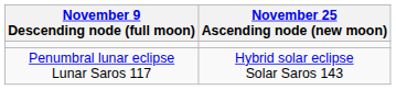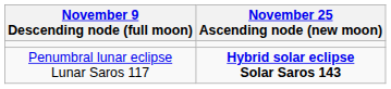Penumbral lunar eclipse Lunar Saros 117 | November 25 Ascending node (new moon): normal -> bold
